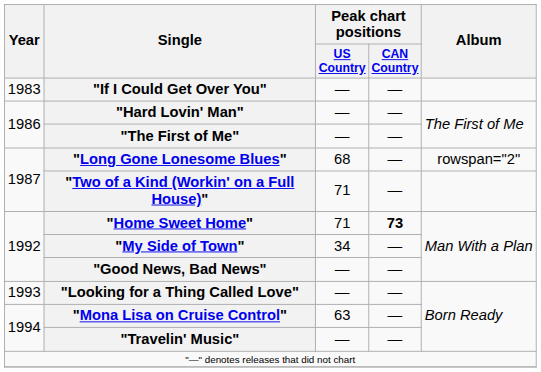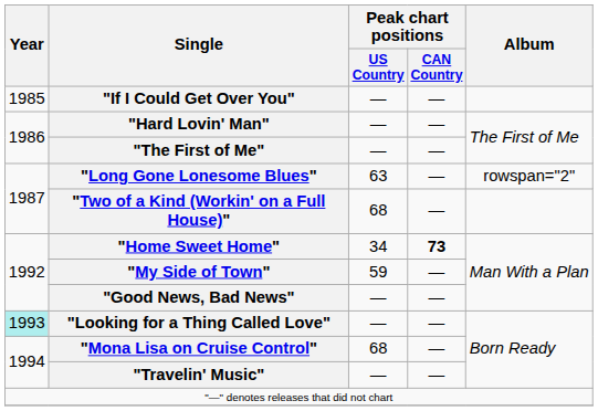"If I Could Get Over You" | Year: 1983 -> 1985
"Long Gone Lonesome Blues" | Peak chart positions / US Country: 68 -> 63
"Two of a Kind (Workin' on a Full House)" | Peak chart positions / US Country: 71 -> 68
"Home Sweet Home" | Peak chart positions / US Country: 71 -> 34
"My Side of Town" | Peak chart positions / US Country: 34 -> 59
"Looking for a Thing Called Love" | Year: no background -> paleturquoise background
"Mona Lisa on Cruise Control" | Peak chart positions / US Country: 63 -> 68
